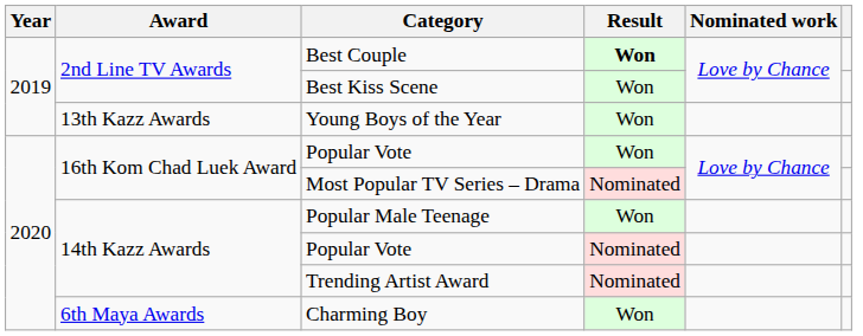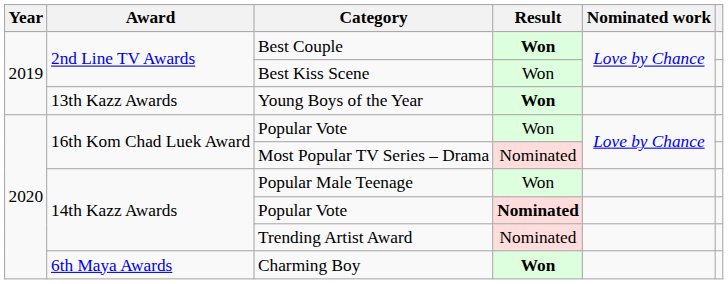Young Boys of the Year | Result: normal -> bold
14th Kazz Awards / Popular Vote | Result: normal -> bold
Charming Boy | Result: normal -> bold
